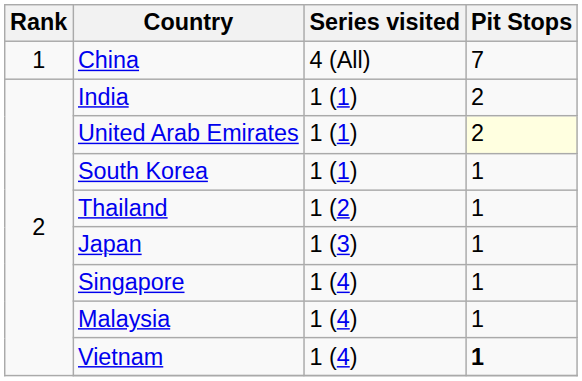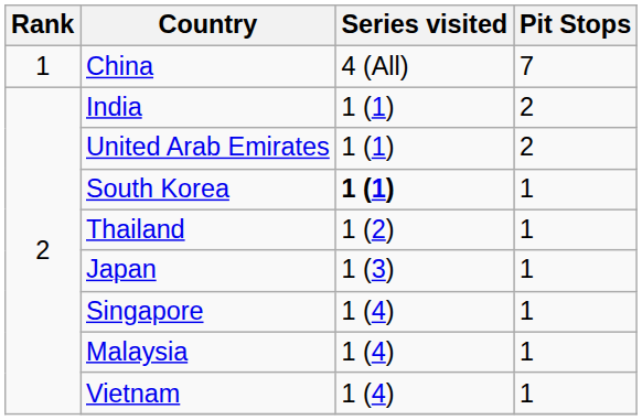United Arab Emirates | Pit Stops: lightyellow background -> no background
South Korea | Series visited: normal -> bold
Vietnam | Pit Stops: bold -> normal
